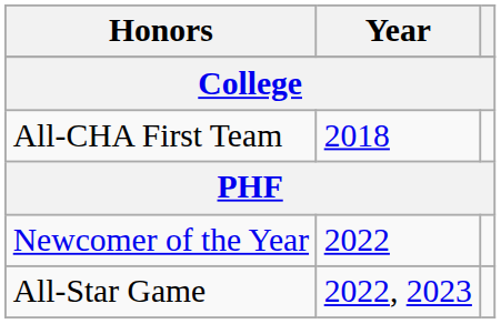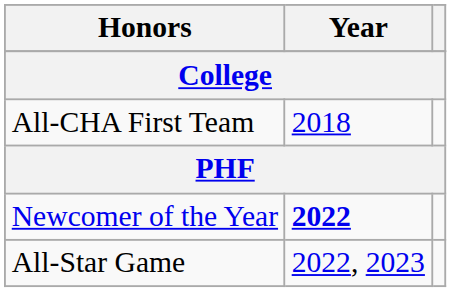Newcomer of the Year | Year: normal -> bold
